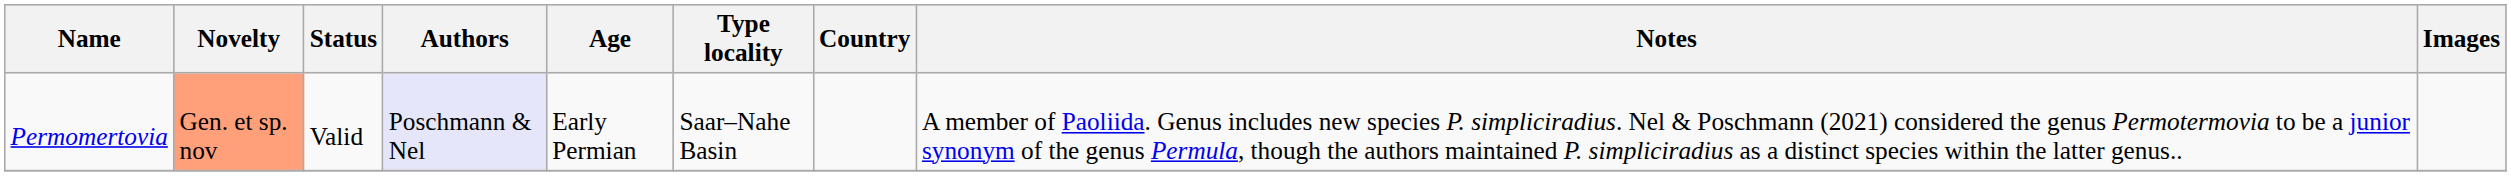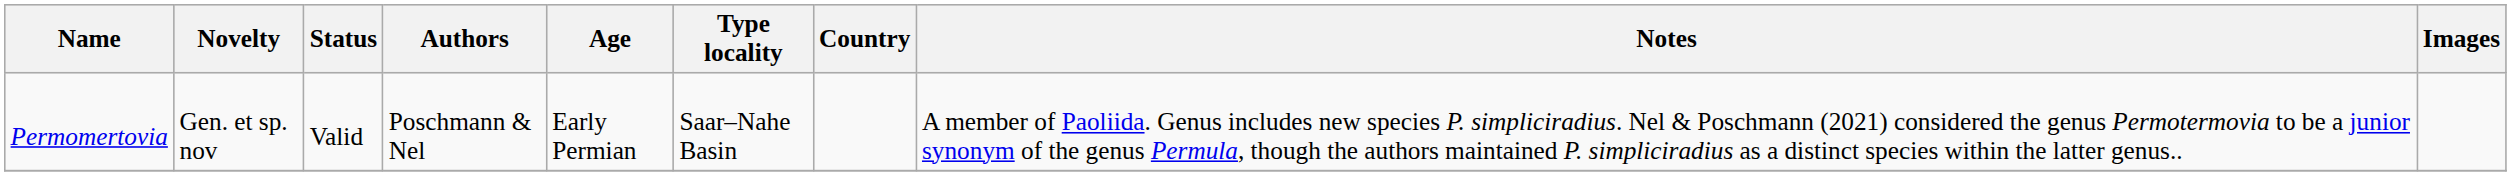Permomertovia | Novelty: lightsalmon background -> no background
Permomertovia | Authors: lavender background -> no background
